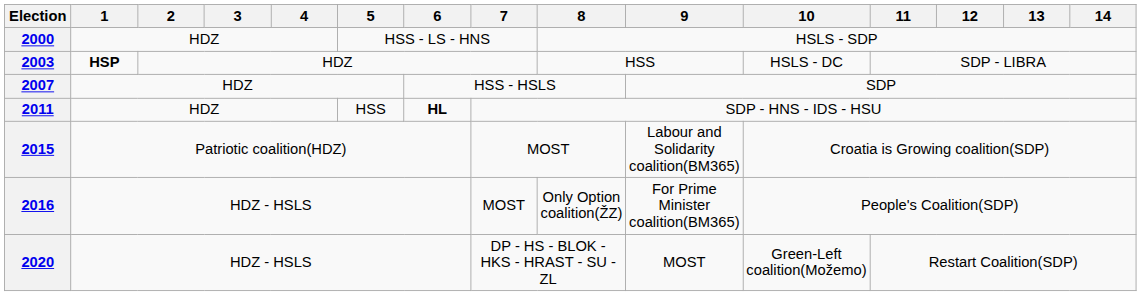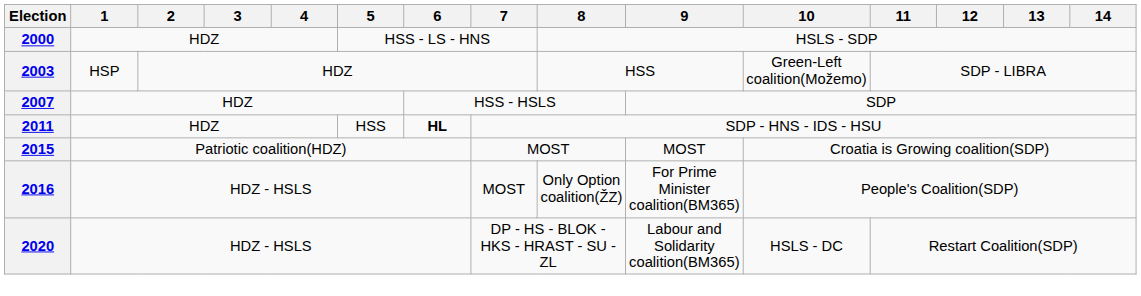2003 | 1: bold -> normal
2003 | 10: HSLS - DC -> Green-Left coalition(Možemo)
2015 | 9: Labour and Solidarity coalition(BM365) -> MOST
2020 | 9: MOST -> Labour and Solidarity coalition(BM365)
2020 | 10: Green-Left coalition(Možemo) -> HSLS - DC
